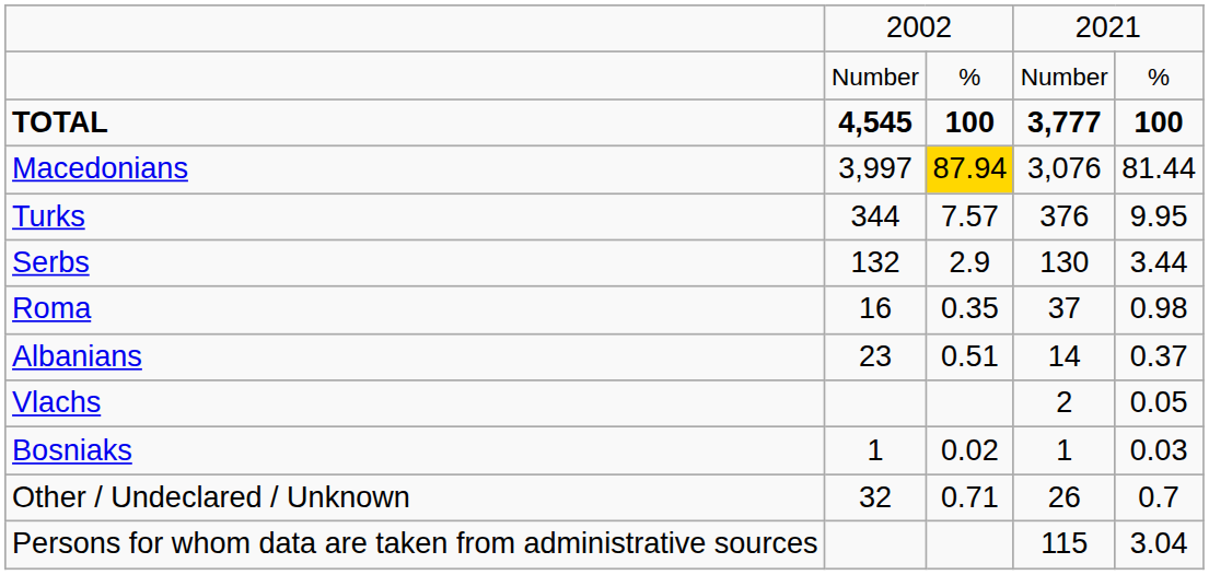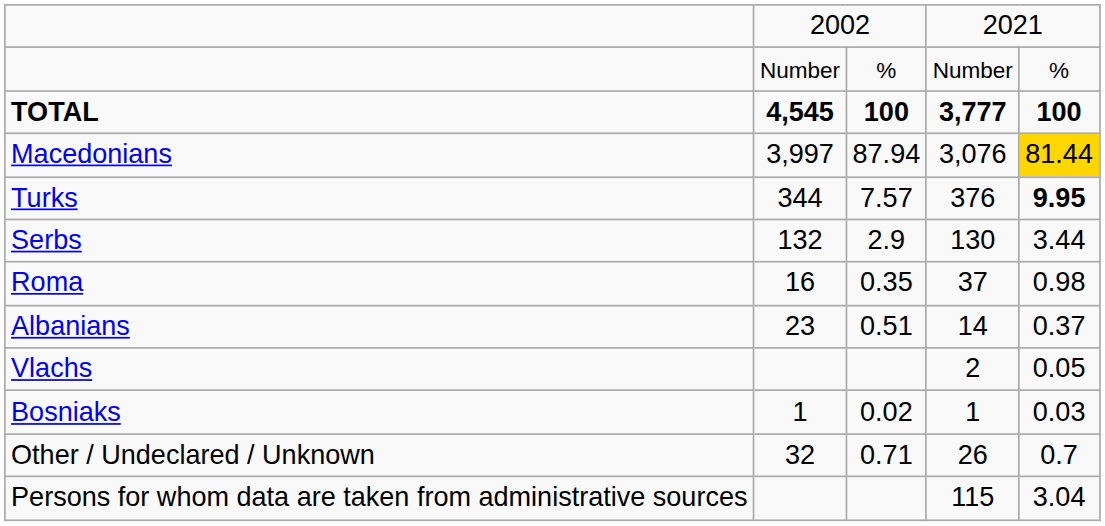Macedonians | column 3: gold background -> no background
Macedonians | column 5: no background -> gold background
Turks | column 5: normal -> bold
